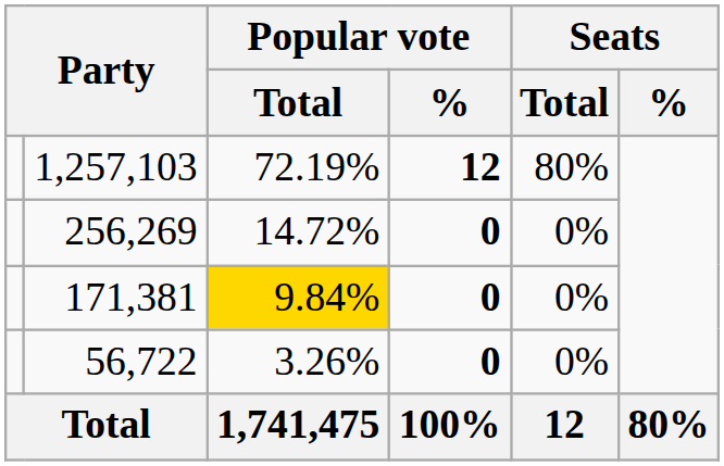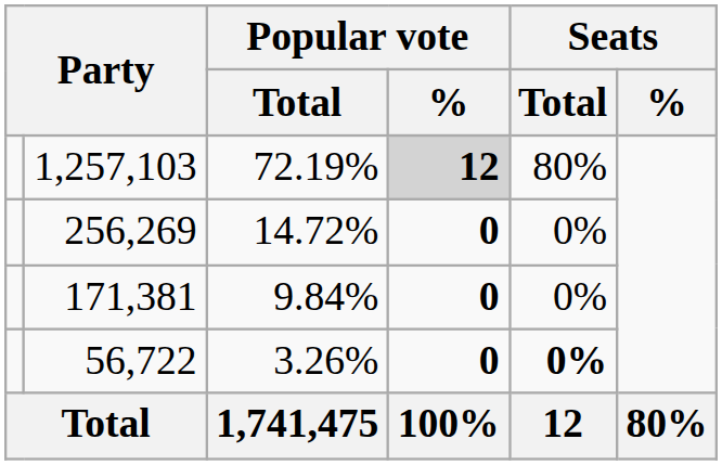1,257,103 | Popular vote / %: no background -> lightgrey background
171,381 | Popular vote / Total: gold background -> no background
56,722 | Seats / Total: normal -> bold
